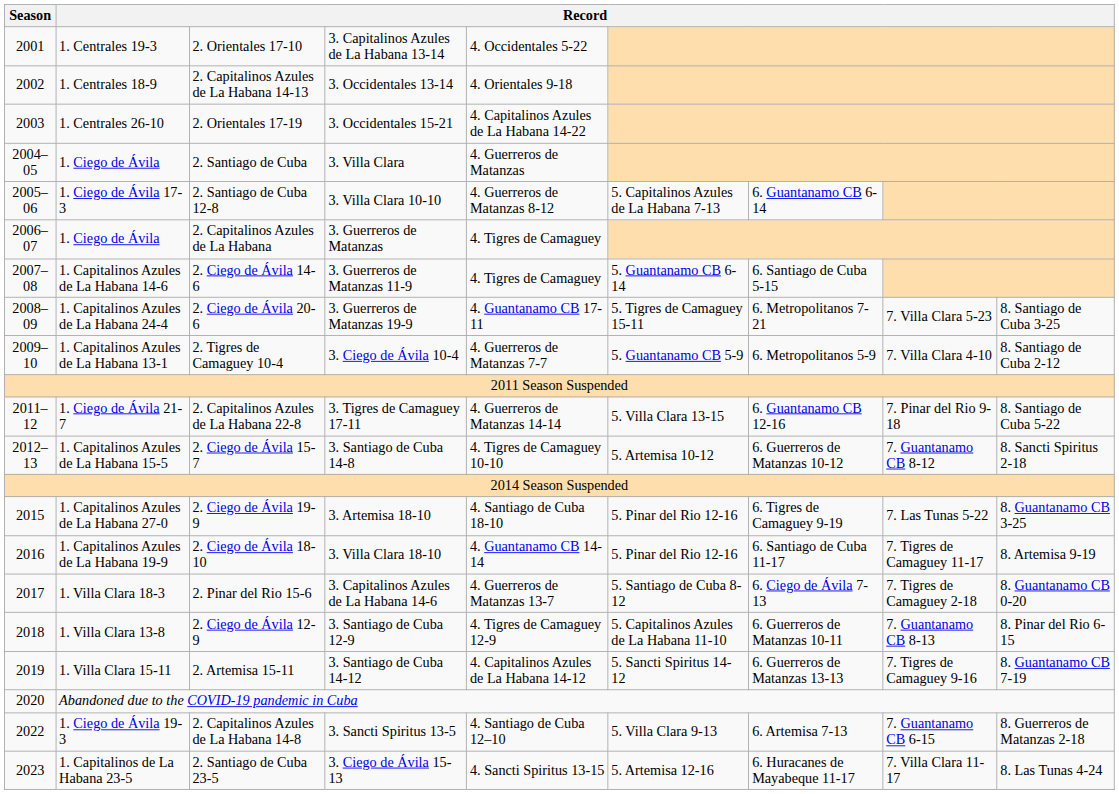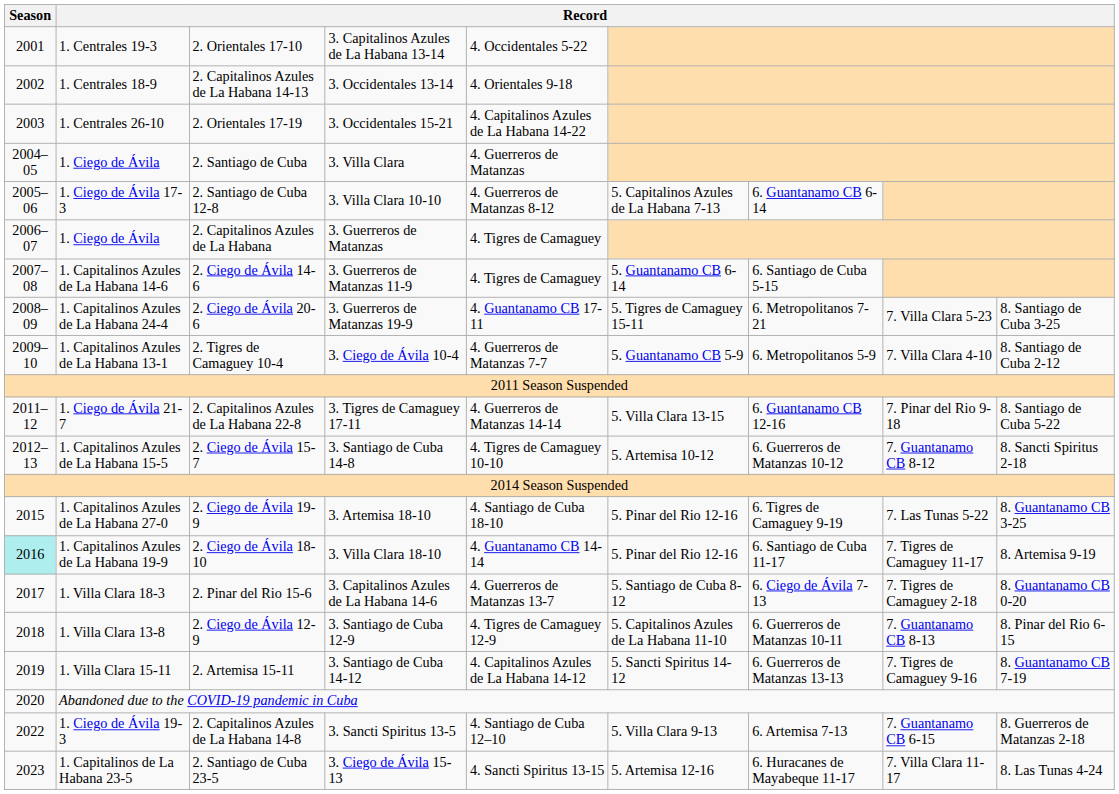2. Ciego de Ávila 18-10 | Season: no background -> paleturquoise background
